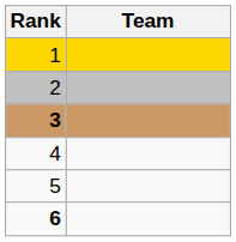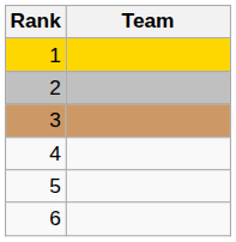3 | Rank: bold -> normal
6 | Rank: bold -> normal
